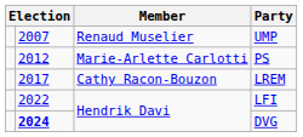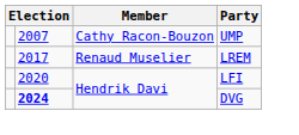UMP | Member: Renaud Muselier -> Cathy Racon-Bouzon
- row: 2012 | Marie-Arlette Carlotti | PS
LREM | Member: Cathy Racon-Bouzon -> Renaud Muselier
LFI | column 2: 2022 -> 2020
